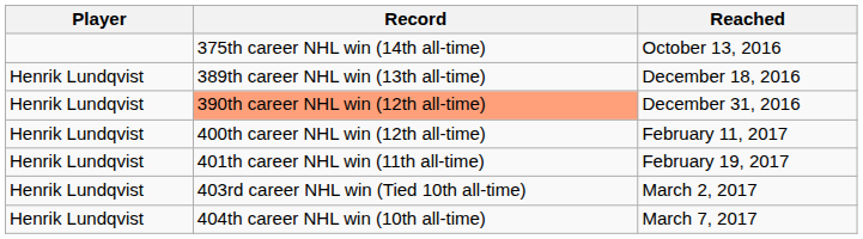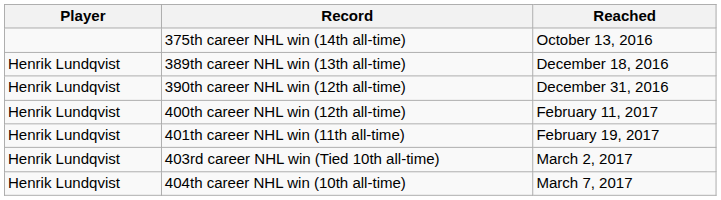row 4 | Record: lightsalmon background -> no background
